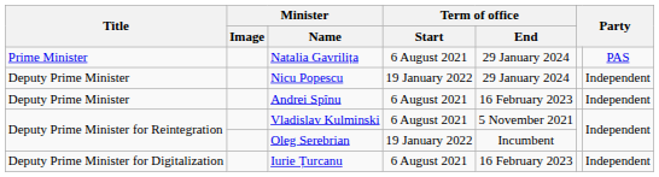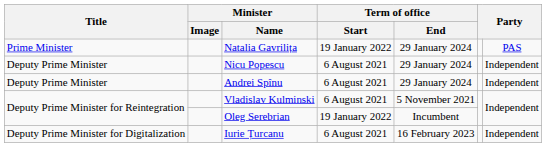Natalia Gavrilița | Term of office / Start: 6 August 2021 -> 19 January 2022
Nicu Popescu | Term of office / Start: 19 January 2022 -> 6 August 2021
Andrei Spînu | Term of office / End: 16 February 2023 -> 29 January 2024
